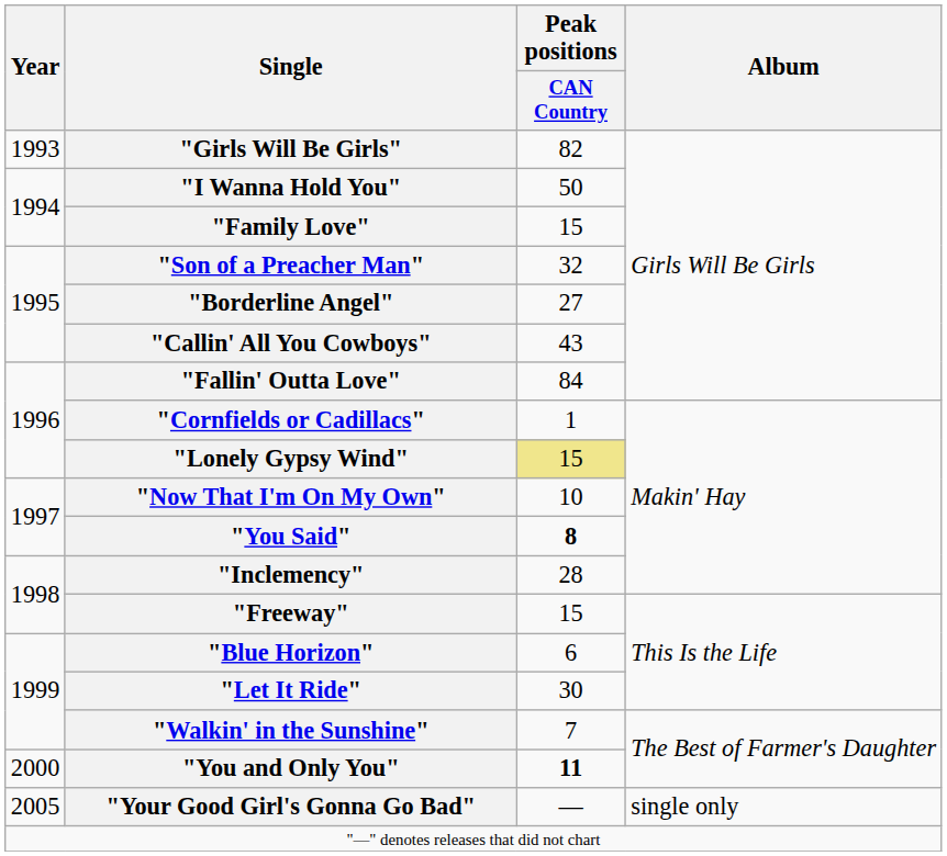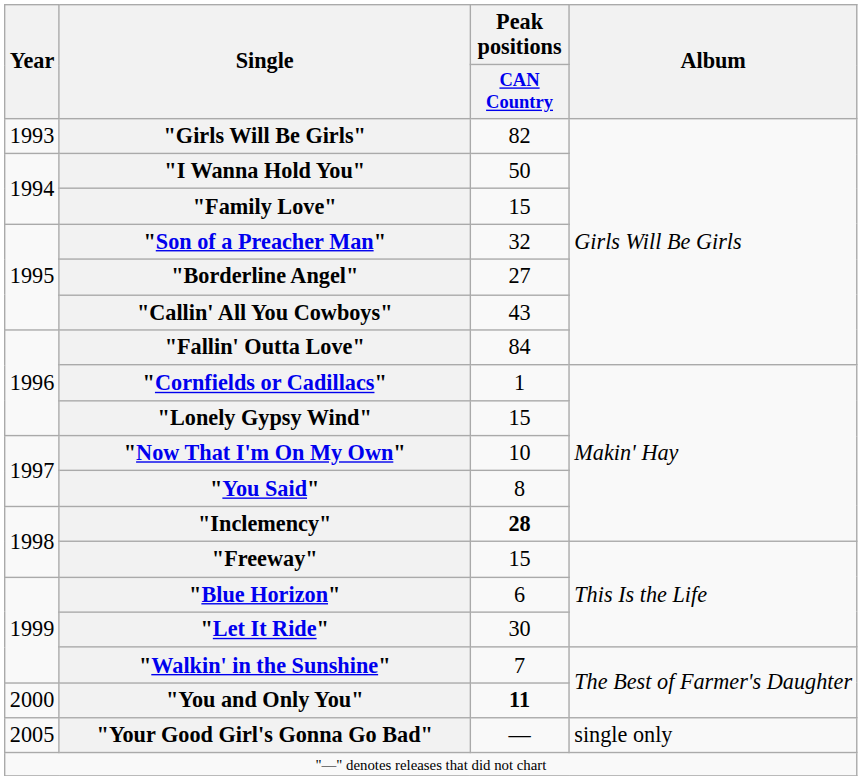"Lonely Gypsy Wind" | Peak positions / CAN Country: khaki background -> no background
"You Said" | Peak positions / CAN Country: bold -> normal
"Inclemency" | Peak positions / CAN Country: normal -> bold
